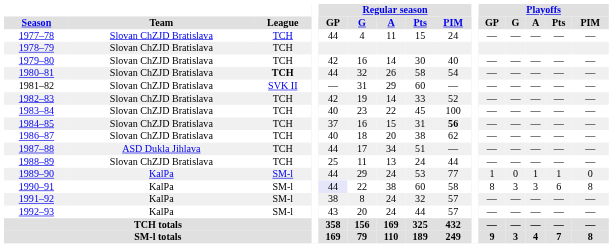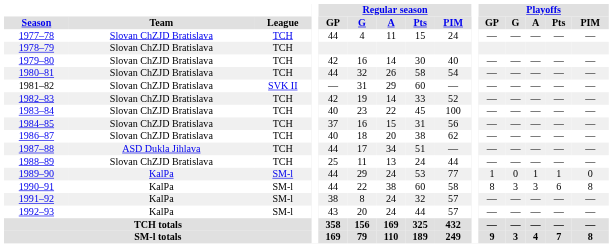1980–81 | League: bold -> normal
1984–85 | Regular season / PIM: bold -> normal
1990–91 | Regular season / GP: lavender background -> no background
